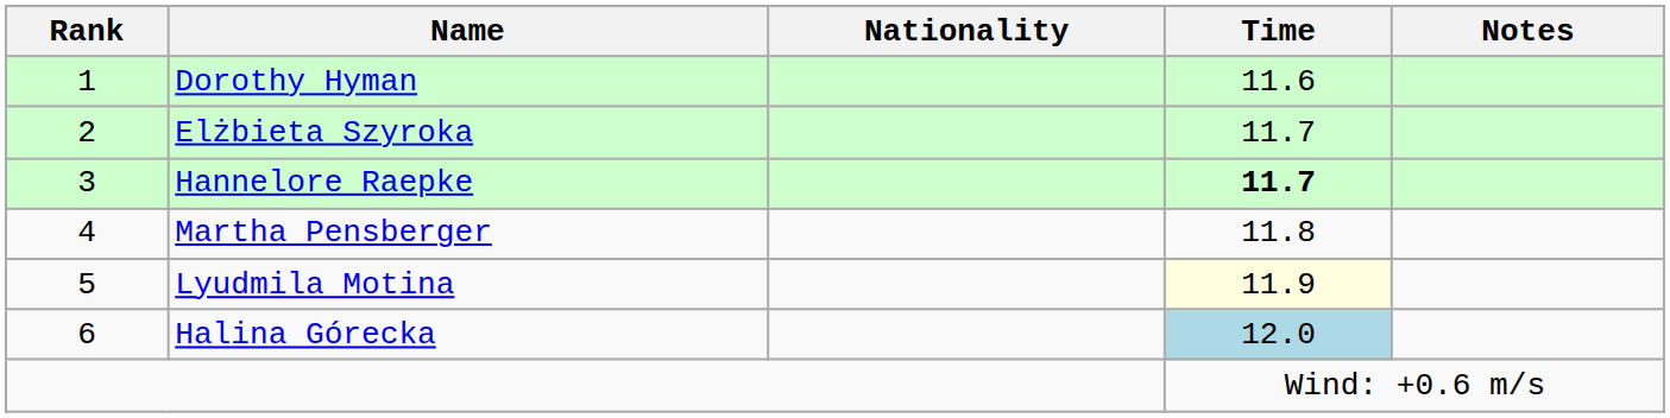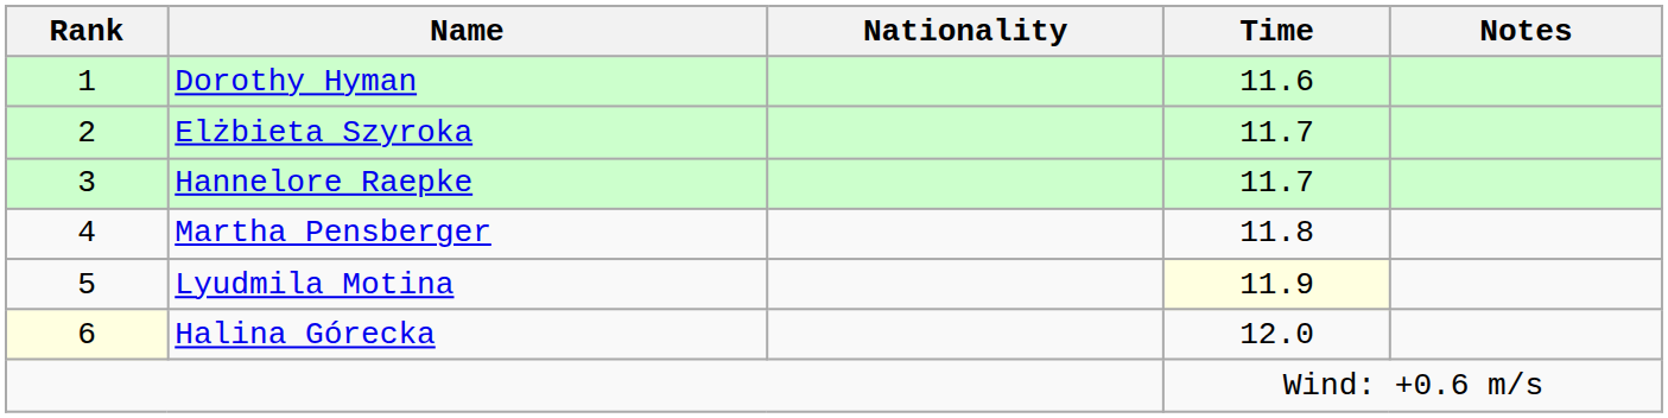Hannelore Raepke | Time: bold -> normal
Halina Górecka | Rank: no background -> lightyellow background
Halina Górecka | Time: lightblue background -> no background
